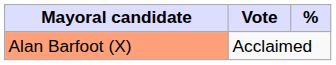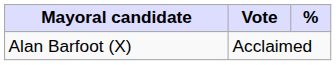Alan Barfoot (X) | Mayoral candidate: lightsalmon background -> no background
